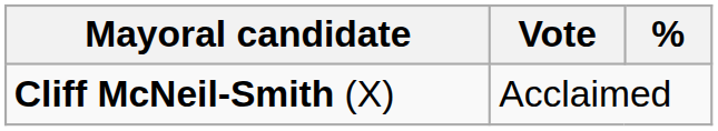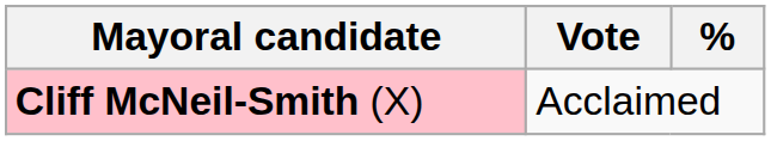Cliff McNeil-Smith (X) | Mayoral candidate: no background -> pink background
